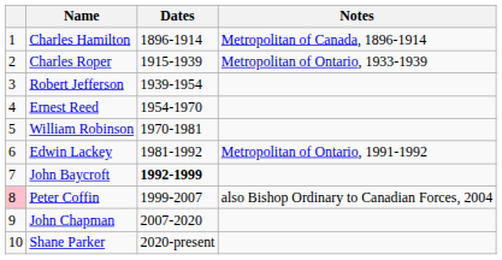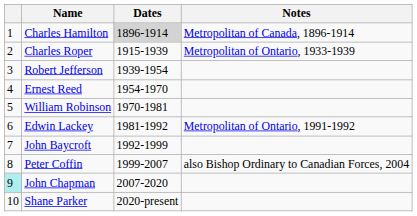Charles Hamilton | Dates: no background -> lightgrey background
John Baycroft | Dates: bold -> normal
Peter Coffin | column 1: pink background -> no background
John Chapman | column 1: no background -> paleturquoise background
